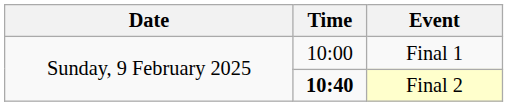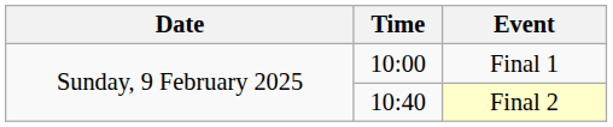Final 2 | Time: bold -> normal
